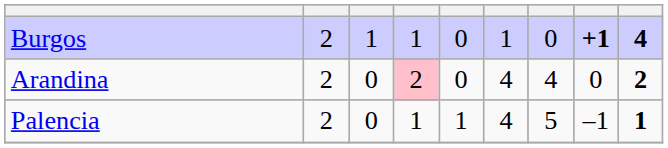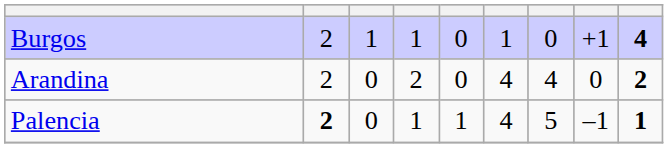Burgos | column 8: bold -> normal
Arandina | column 4: pink background -> no background
Palencia | column 2: normal -> bold
